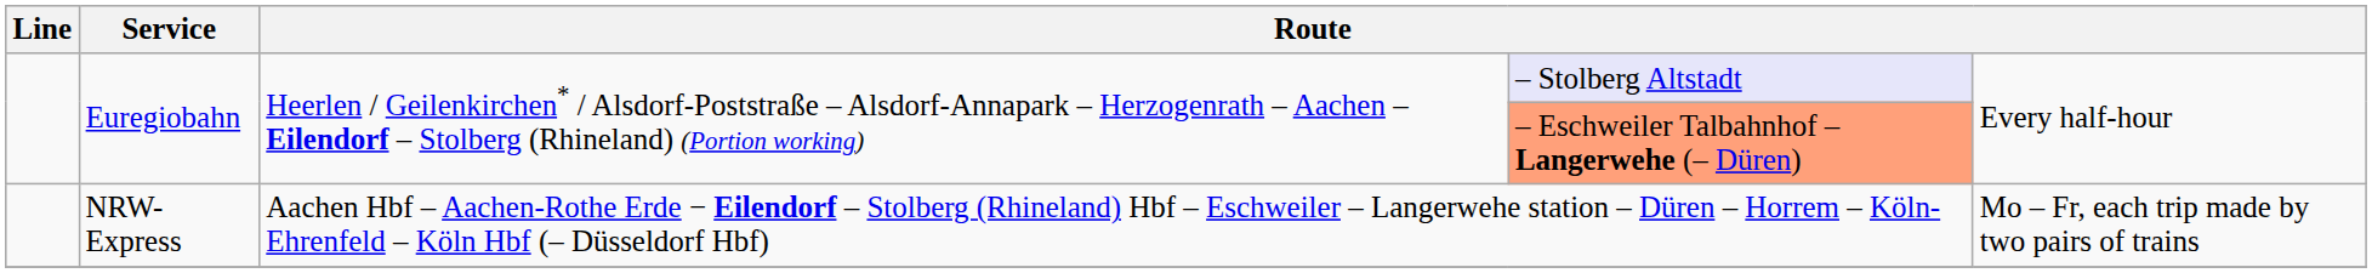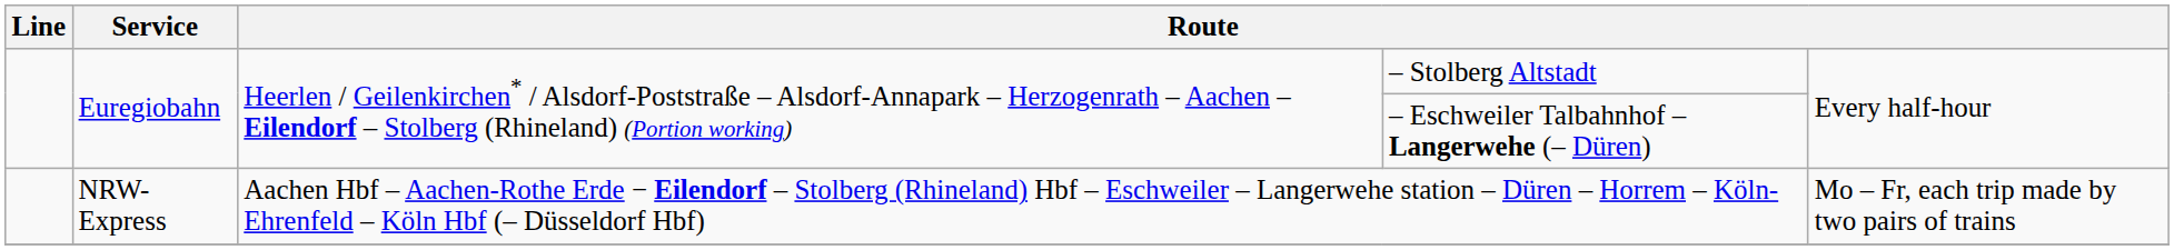– Stolberg Altstadt | column 4: lavender background -> no background
– Eschweiler Talbahnhof – Langerwehe (– Düren) | column 4: lightsalmon background -> no background
